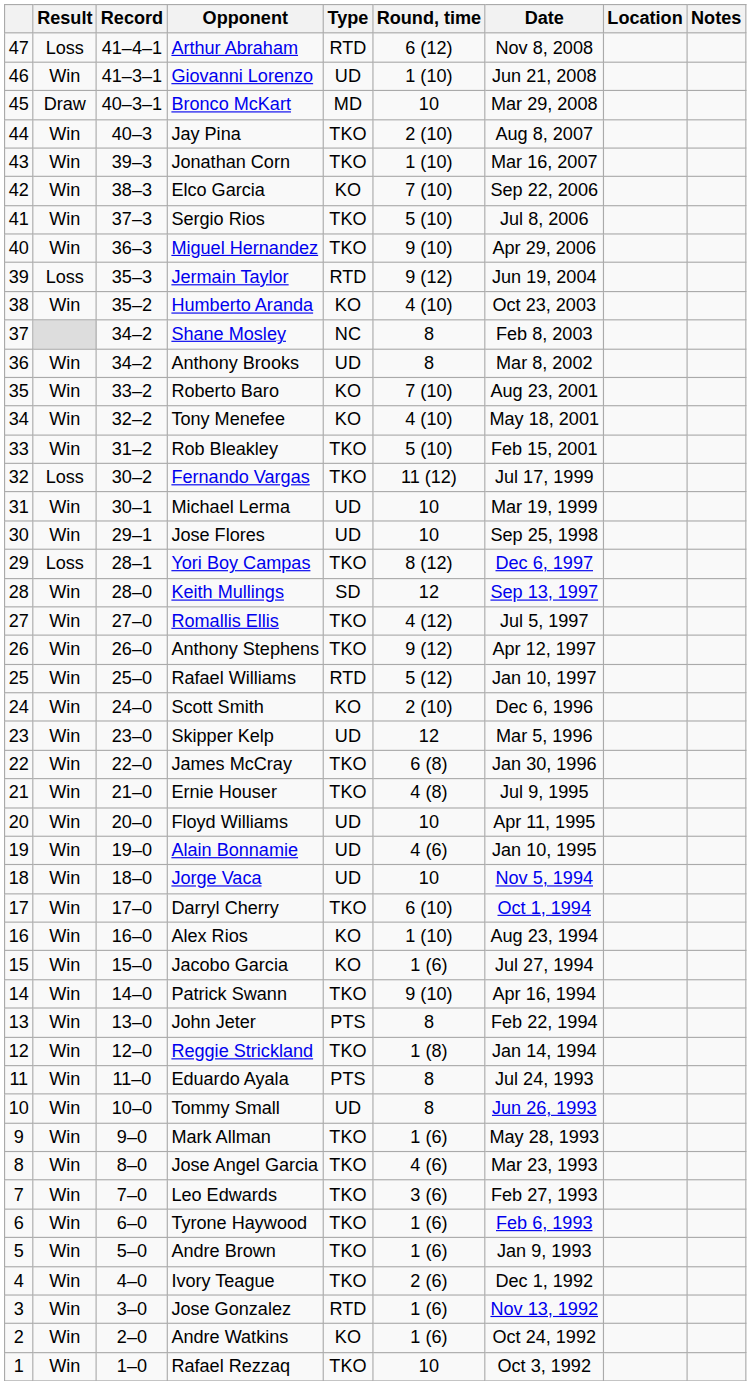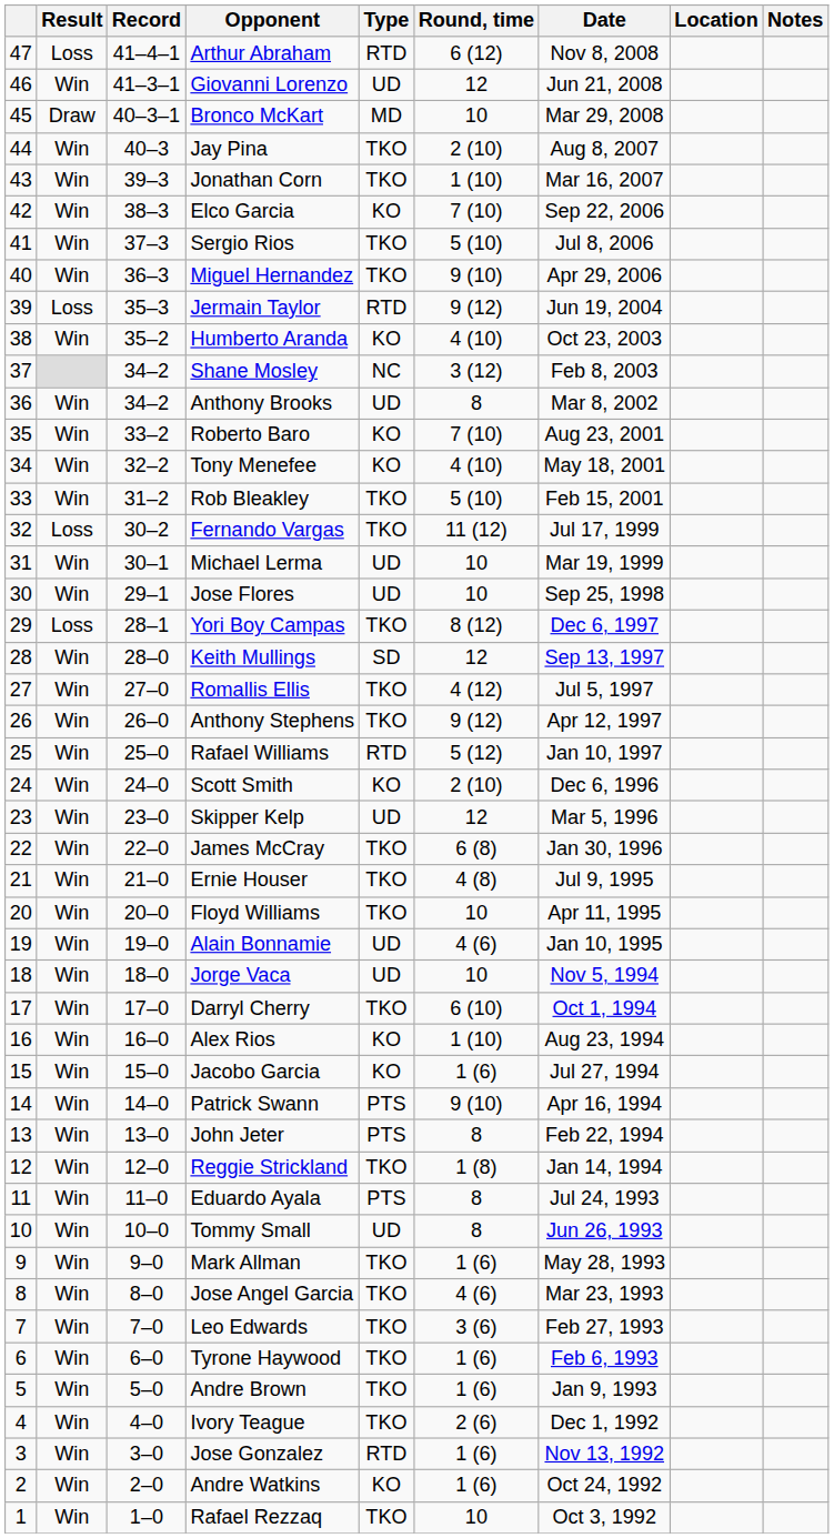Giovanni Lorenzo | Round, time: 1 (10) -> 12
Shane Mosley | Round, time: 8 -> 3 (12)
Floyd Williams | Type: UD -> TKO
Patrick Swann | Type: TKO -> PTS
